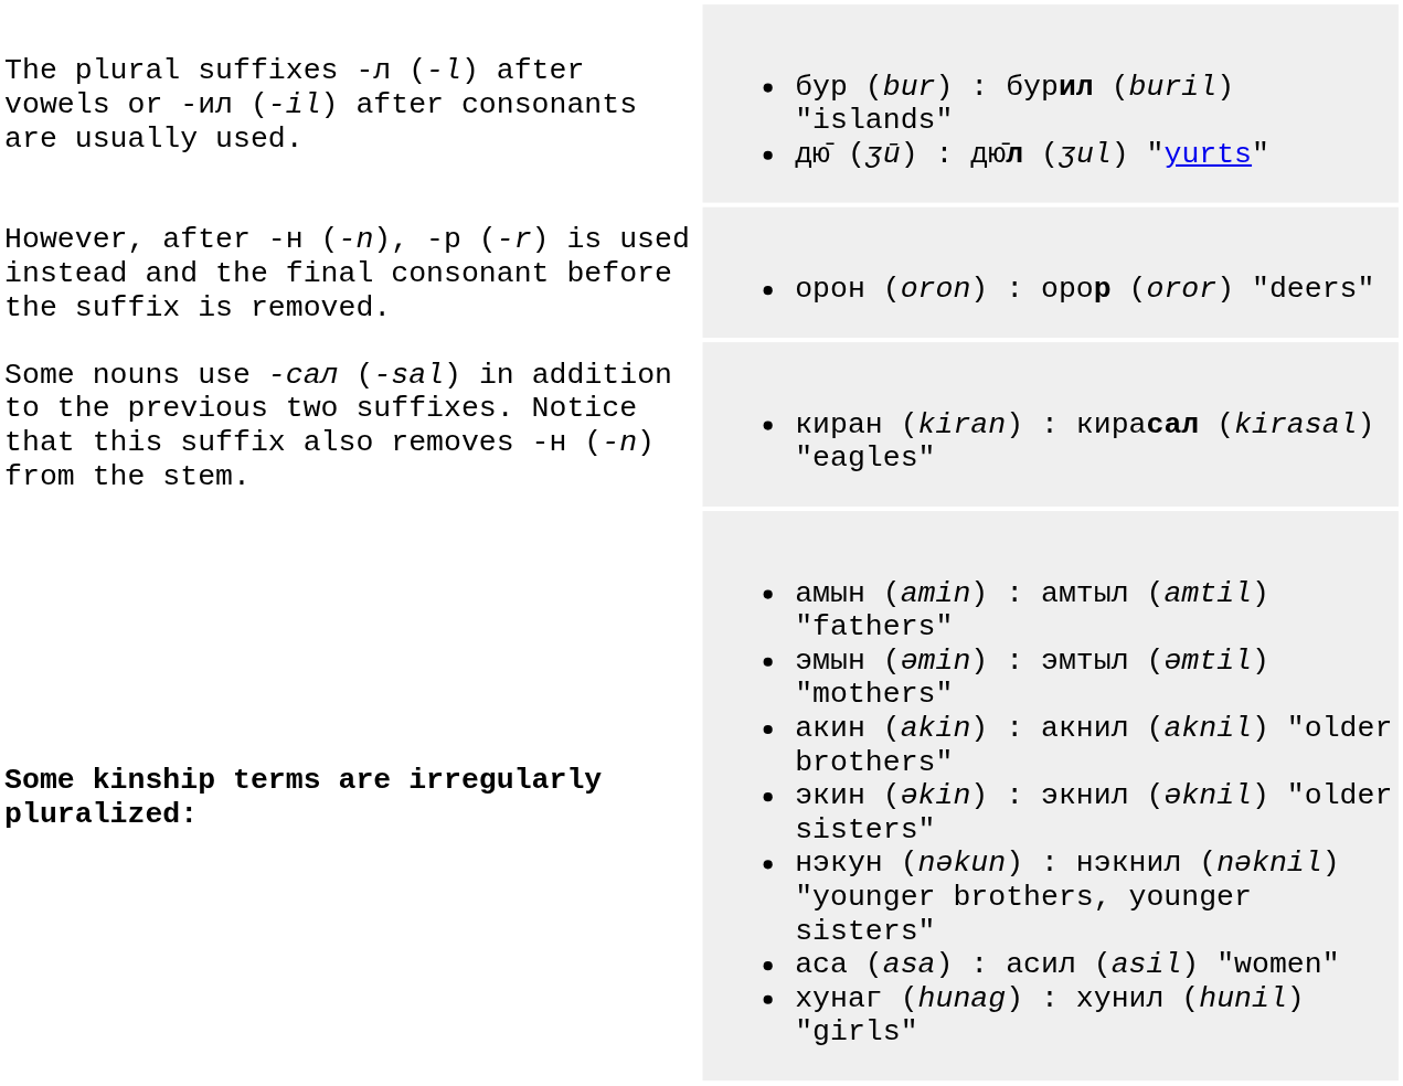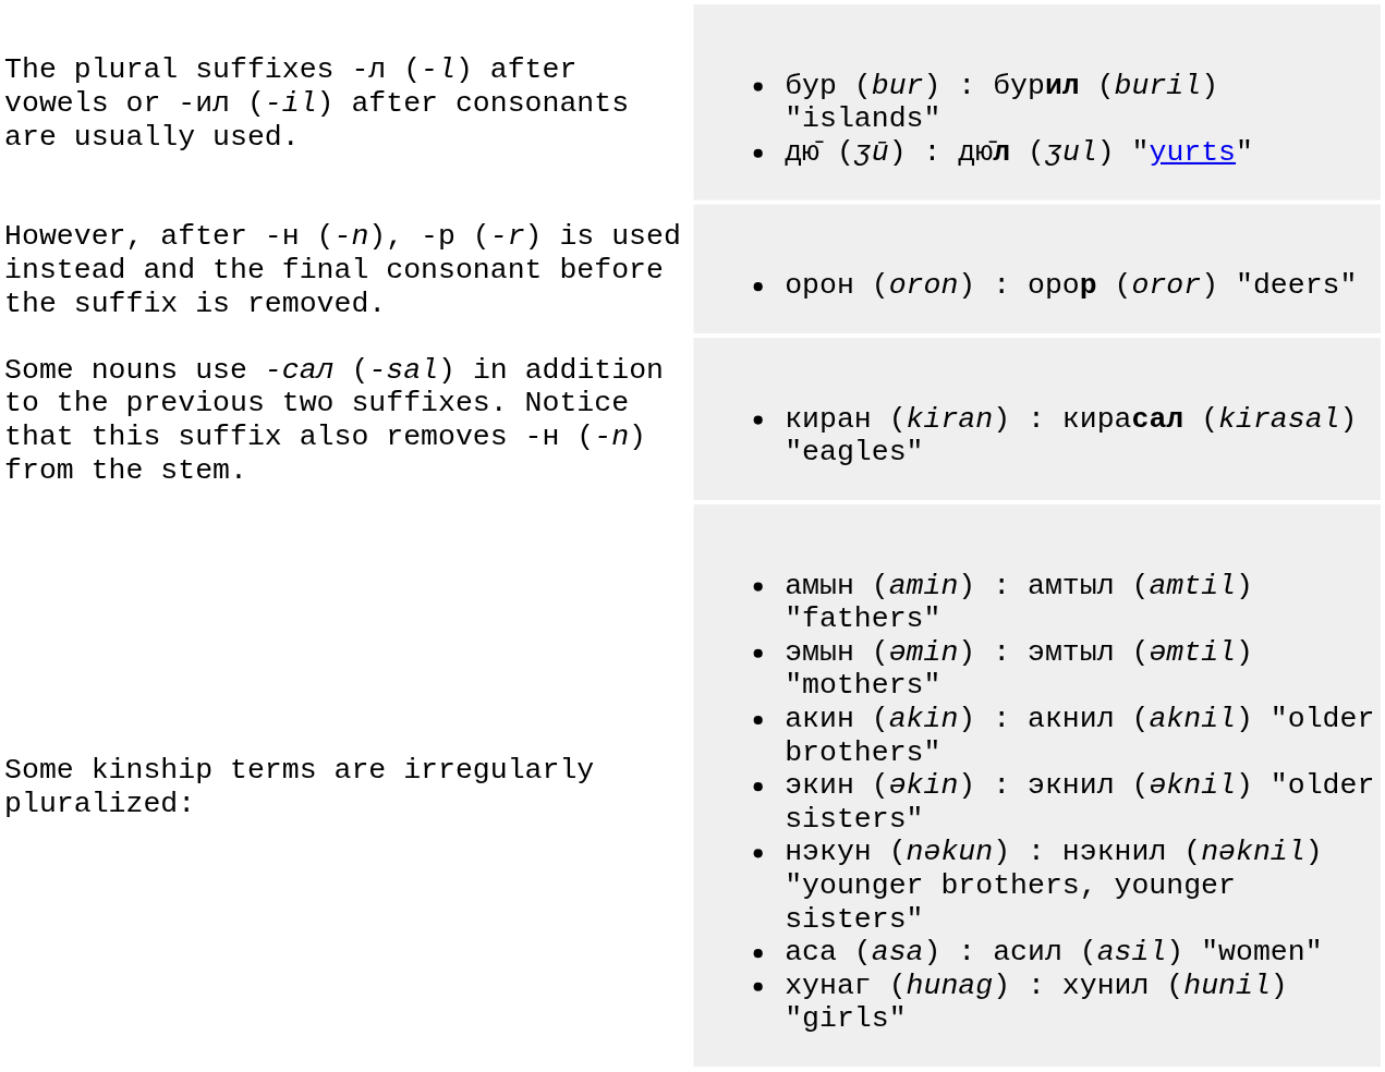Some kinship terms are irregularly pluralized: | column 1: bold -> normal
